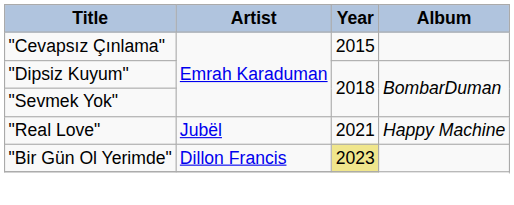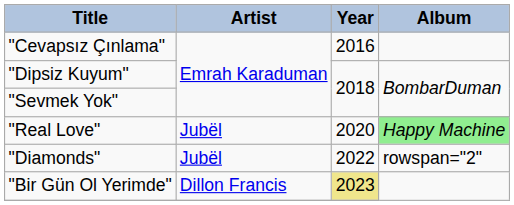"Cevapsız Çınlama" | Year: 2015 -> 2016
"Real Love" | Year: 2021 -> 2020
"Real Love" | Album: no background -> lightgreen background
+ row: "Diamonds" | Jubël | 2022 | rowspan="2"
